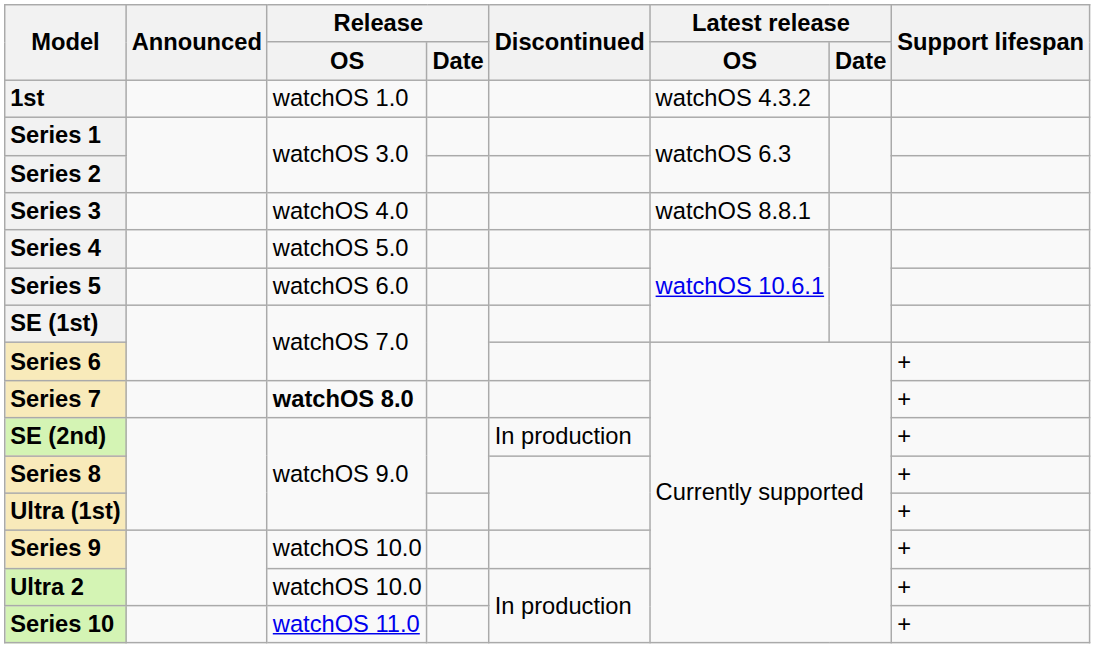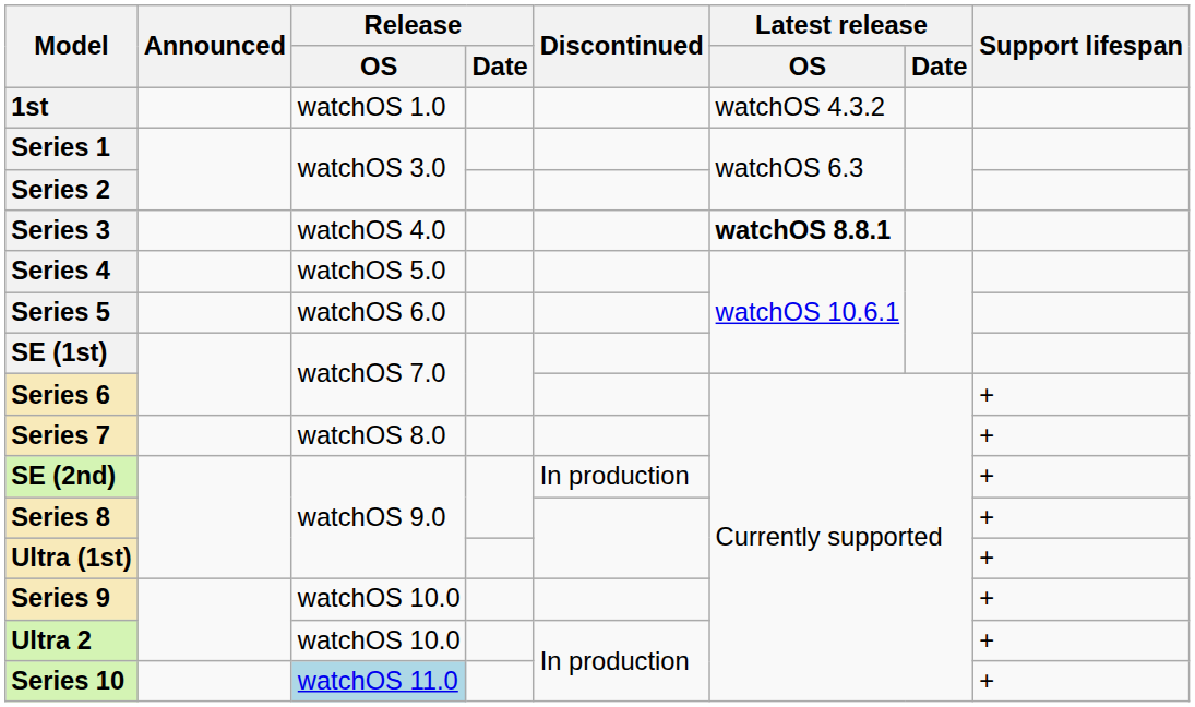Series 3 | Latest release / OS: normal -> bold
Series 7 | Release / OS: bold -> normal
Series 10 | Release / OS: no background -> lightblue background
